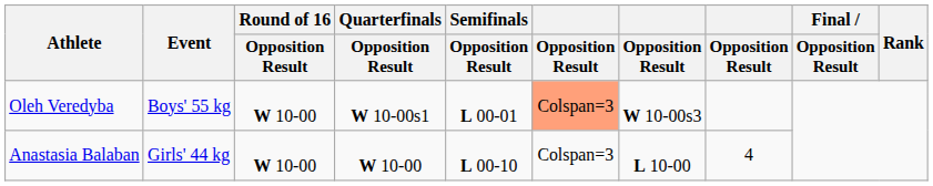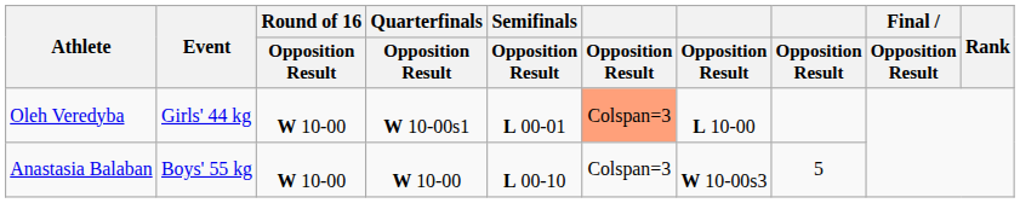Oleh Veredyba | Event: Boys' 55 kg -> Girls' 44 kg
Oleh Veredyba | column 7: W 10-00s3 -> L 10-00
Anastasia Balaban | Event: Girls' 44 kg -> Boys' 55 kg
Anastasia Balaban | column 7: L 10-00 -> W 10-00s3
Anastasia Balaban | column 8: 4 -> 5
